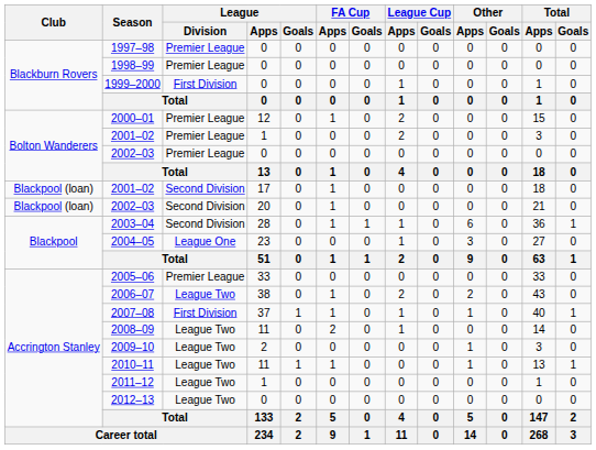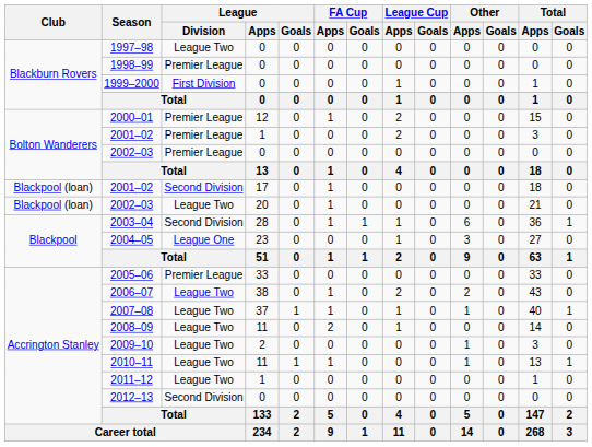1997–98 | League / Division: Premier League -> League Two
2002–03 / 20 | League / Division: Second Division -> League Two
2007–08 | League / Division: First Division -> League Two
2012–13 | League / Division: League Two -> Second Division
